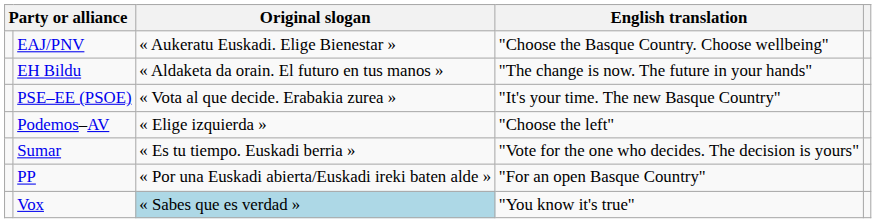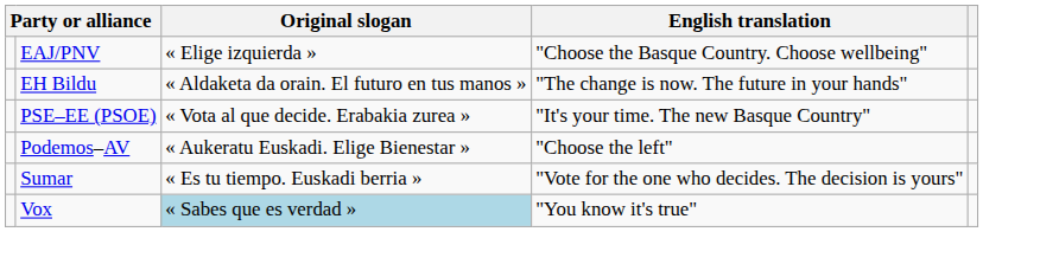EAJ/PNV | Original slogan: « Aukeratu Euskadi. Elige Bienestar » -> « Elige izquierda »
Podemos–AV | Original slogan: « Elige izquierda » -> « Aukeratu Euskadi. Elige Bienestar »
- row: PP | « Por una Euskadi abierta/Euskadi ireki baten alde » | "For an open Basque Country"
